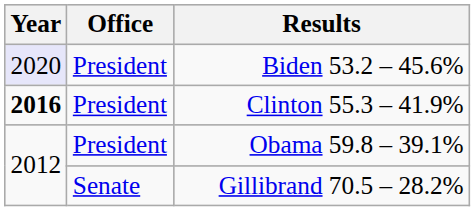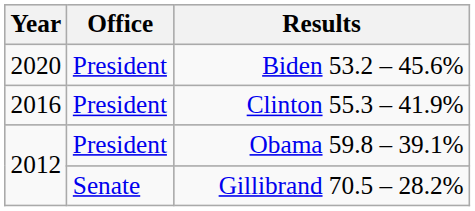Biden 53.2 – 45.6% | Year: lavender background -> no background
Clinton 55.3 – 41.9% | Year: bold -> normal
